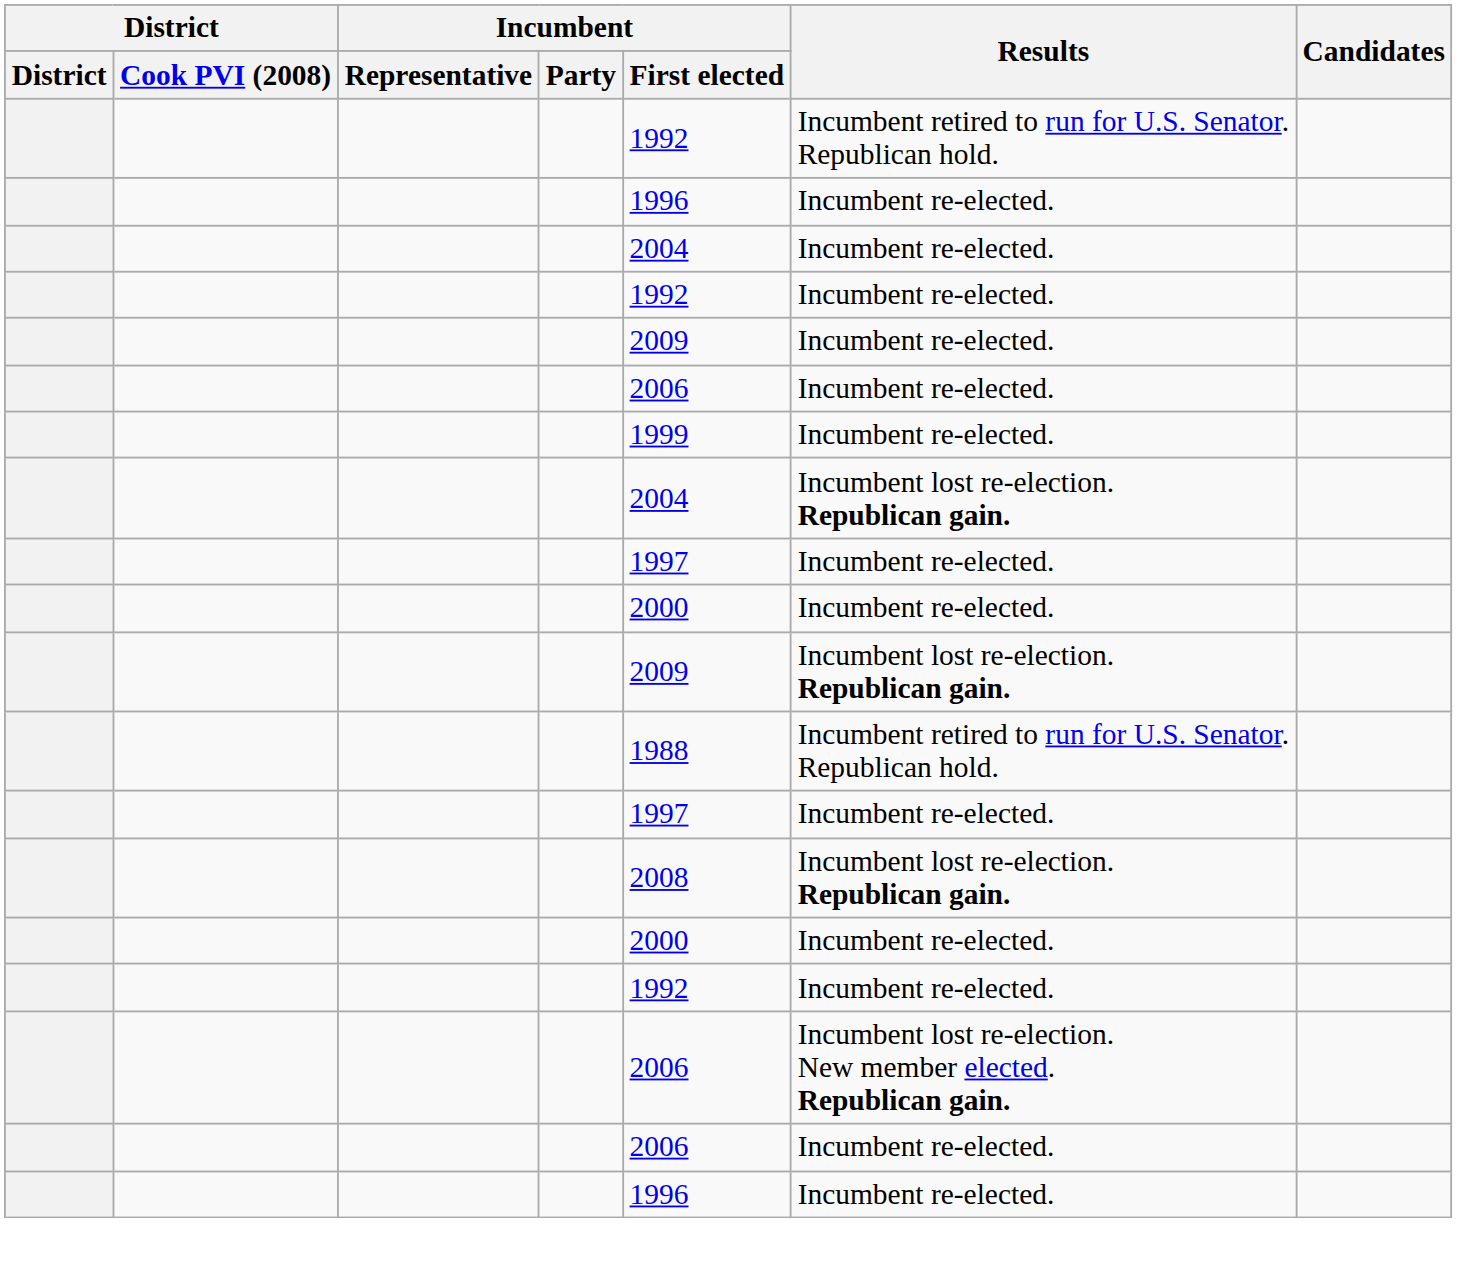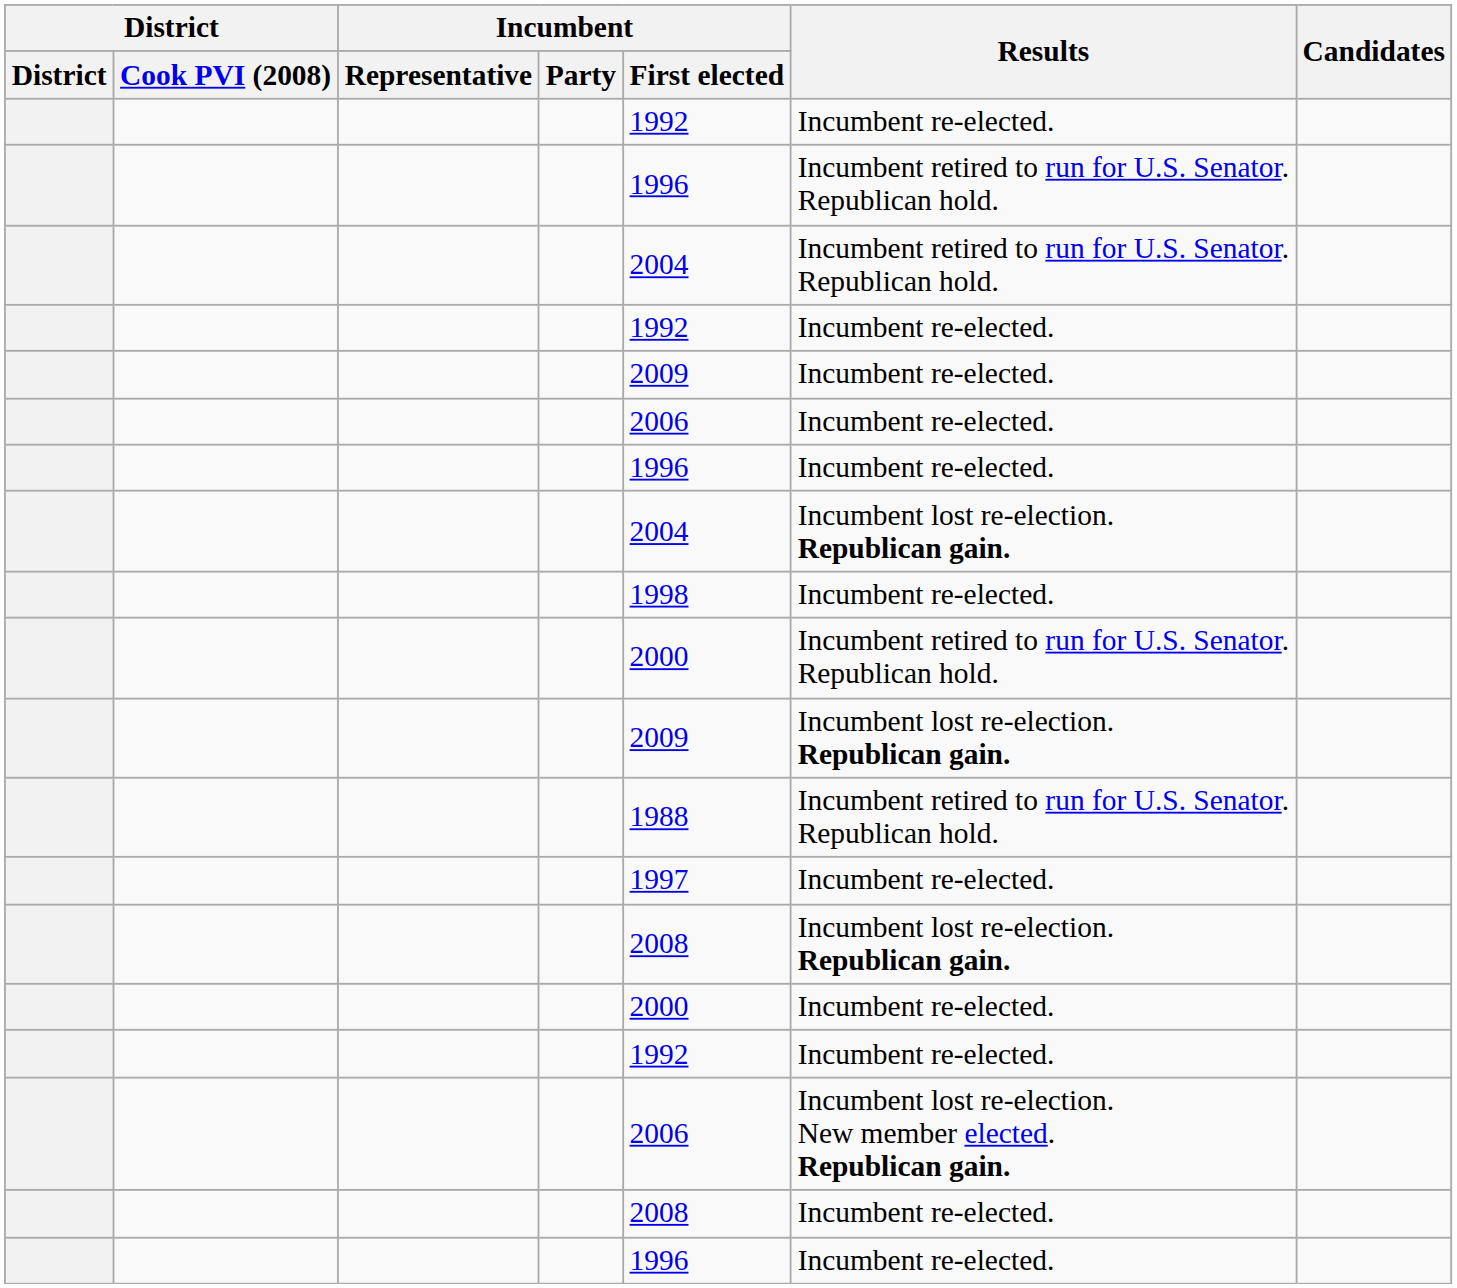row 3 | Results: Incumbent retired to run for U.S. Senator. Republican hold. -> Incumbent re-elected.
row 4 | Results: Incumbent re-elected. -> Incumbent retired to run for U.S. Senator. Republican hold.
row 5 | Results: Incumbent re-elected. -> Incumbent retired to run for U.S. Senator. Republican hold.
row 9 | Incumbent / First elected: 1999 -> 1996
row 11 | Incumbent / First elected: 1997 -> 1998
row 12 | Results: Incumbent re-elected. -> Incumbent retired to run for U.S. Senator. Republican hold.
row 20 | Incumbent / First elected: 2006 -> 2008
